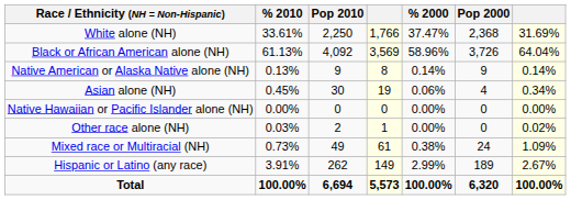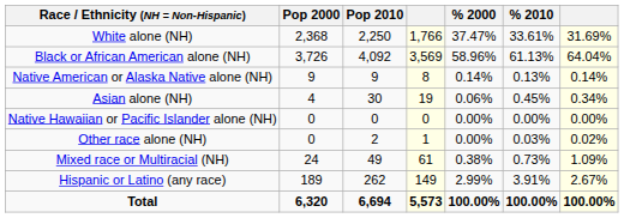columns swapped: Pop 2000 <-> % 2010
